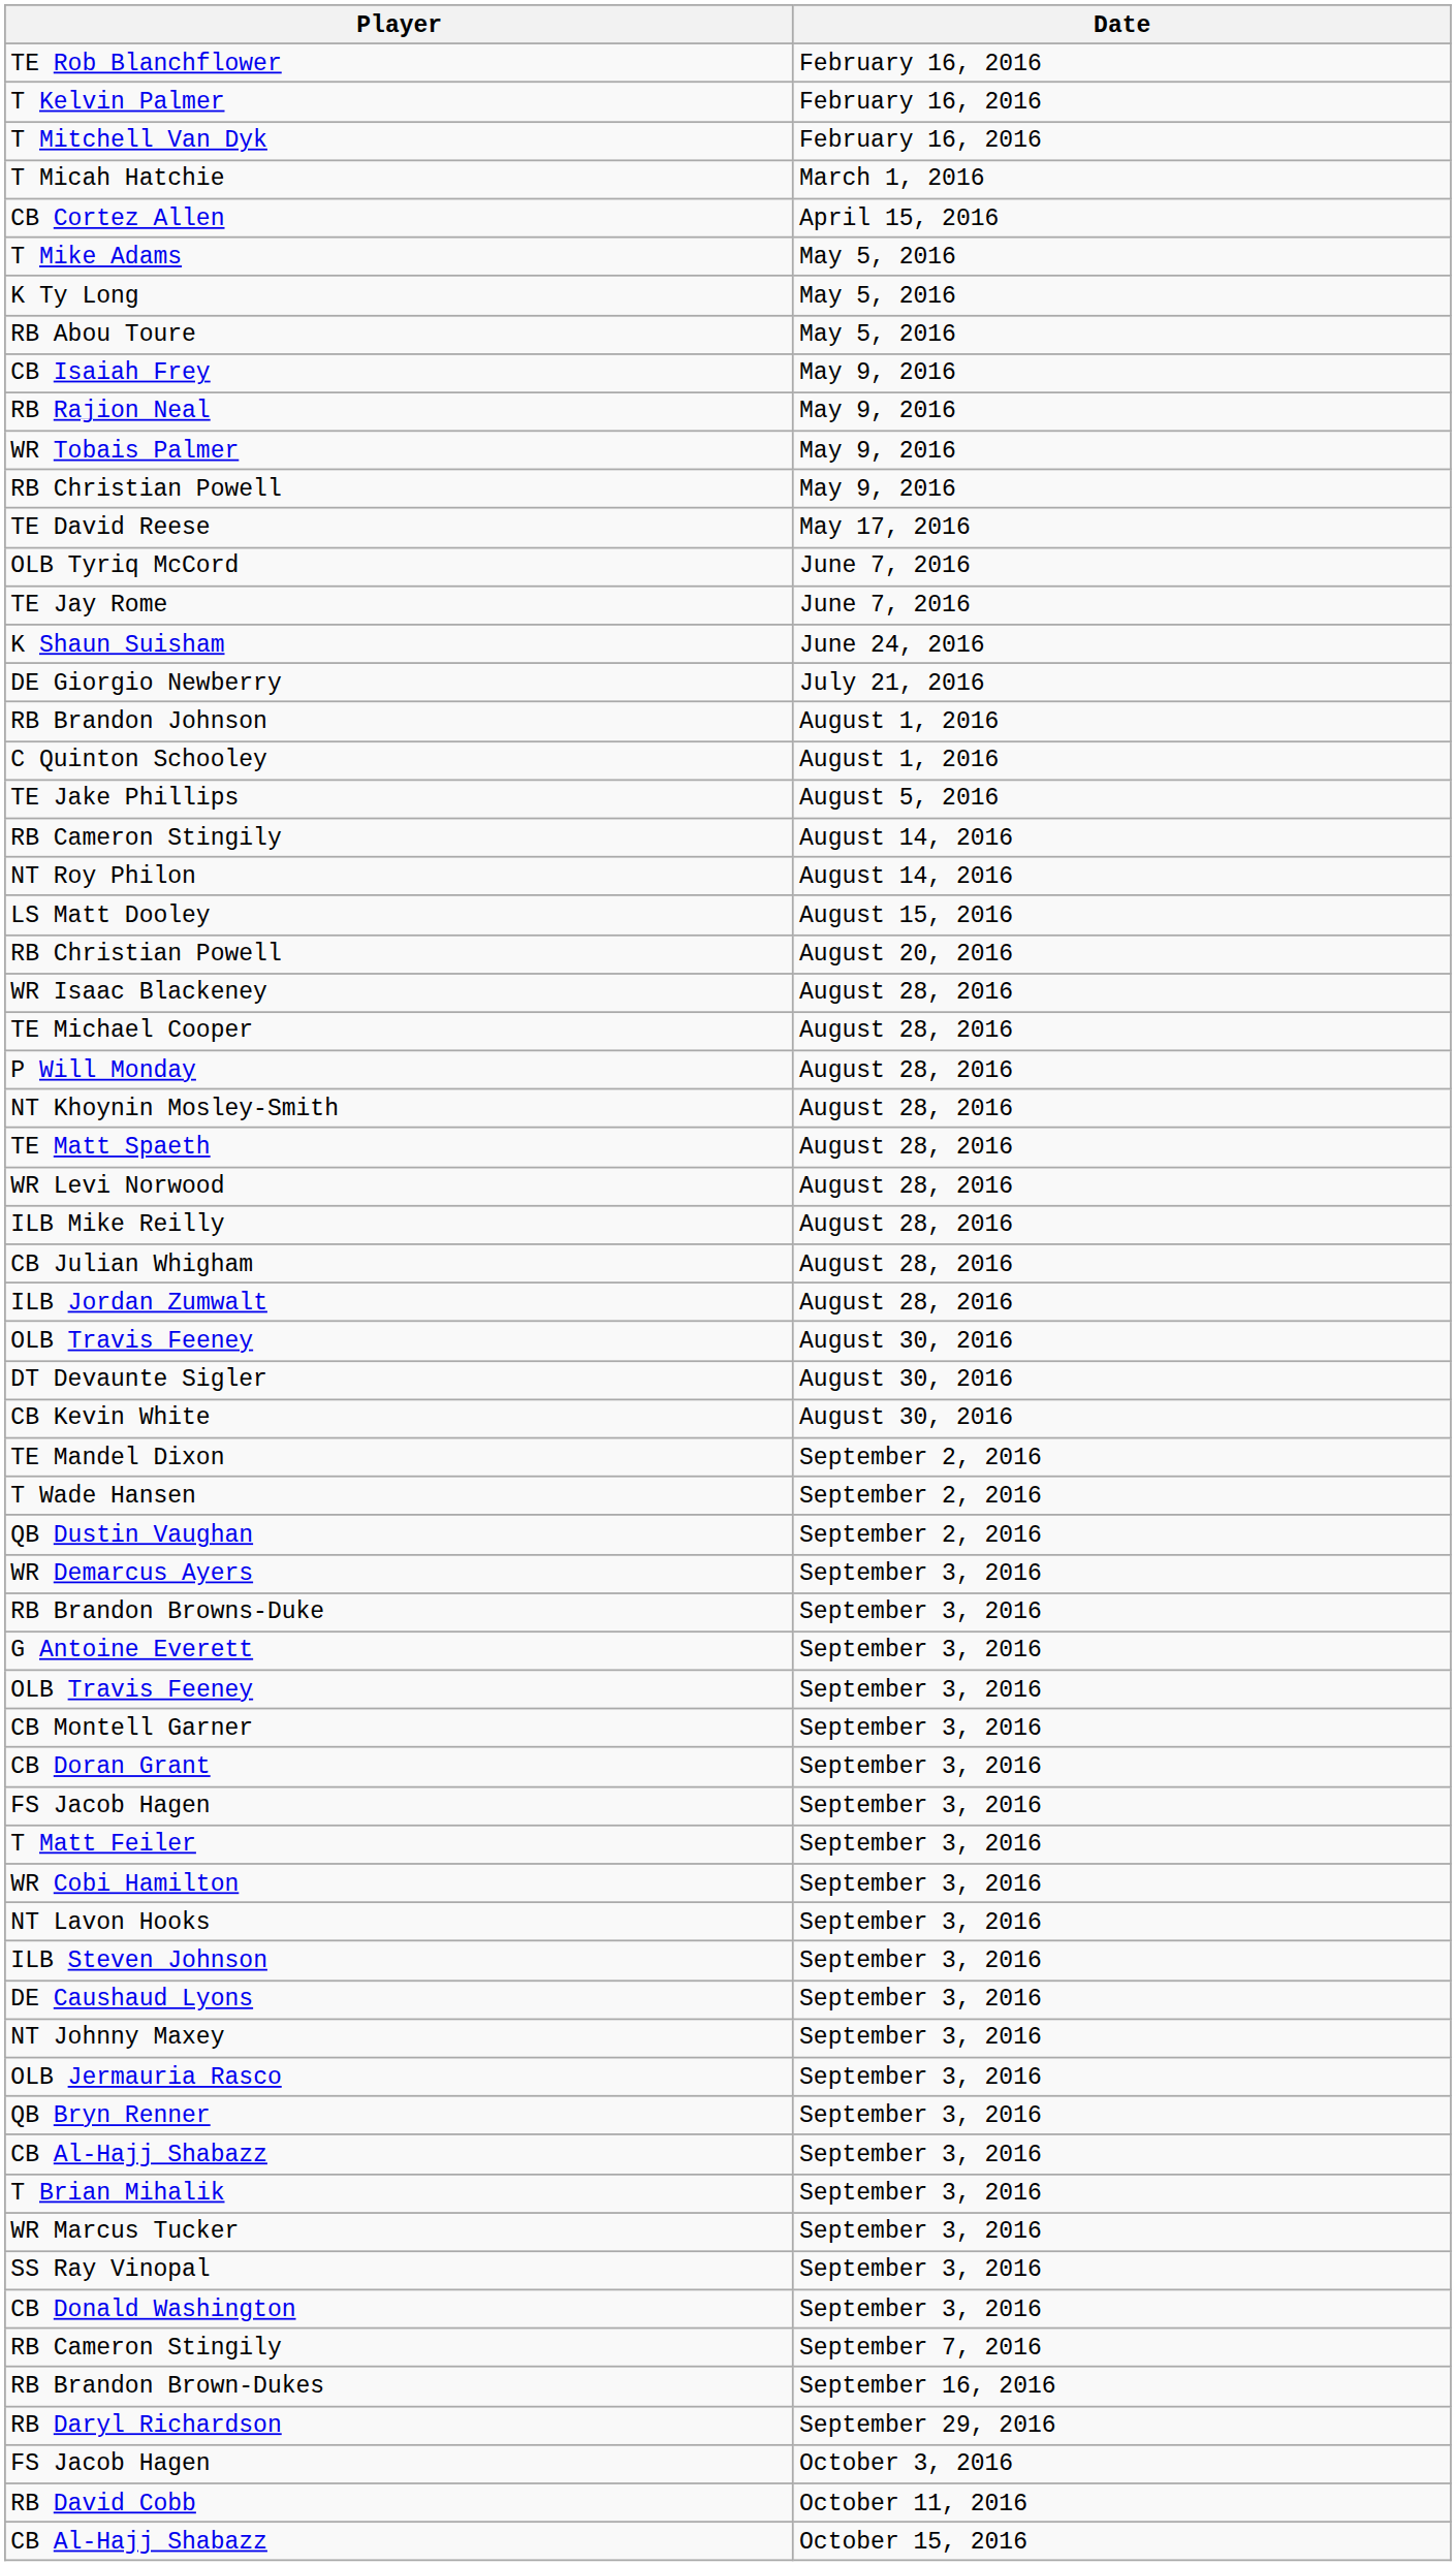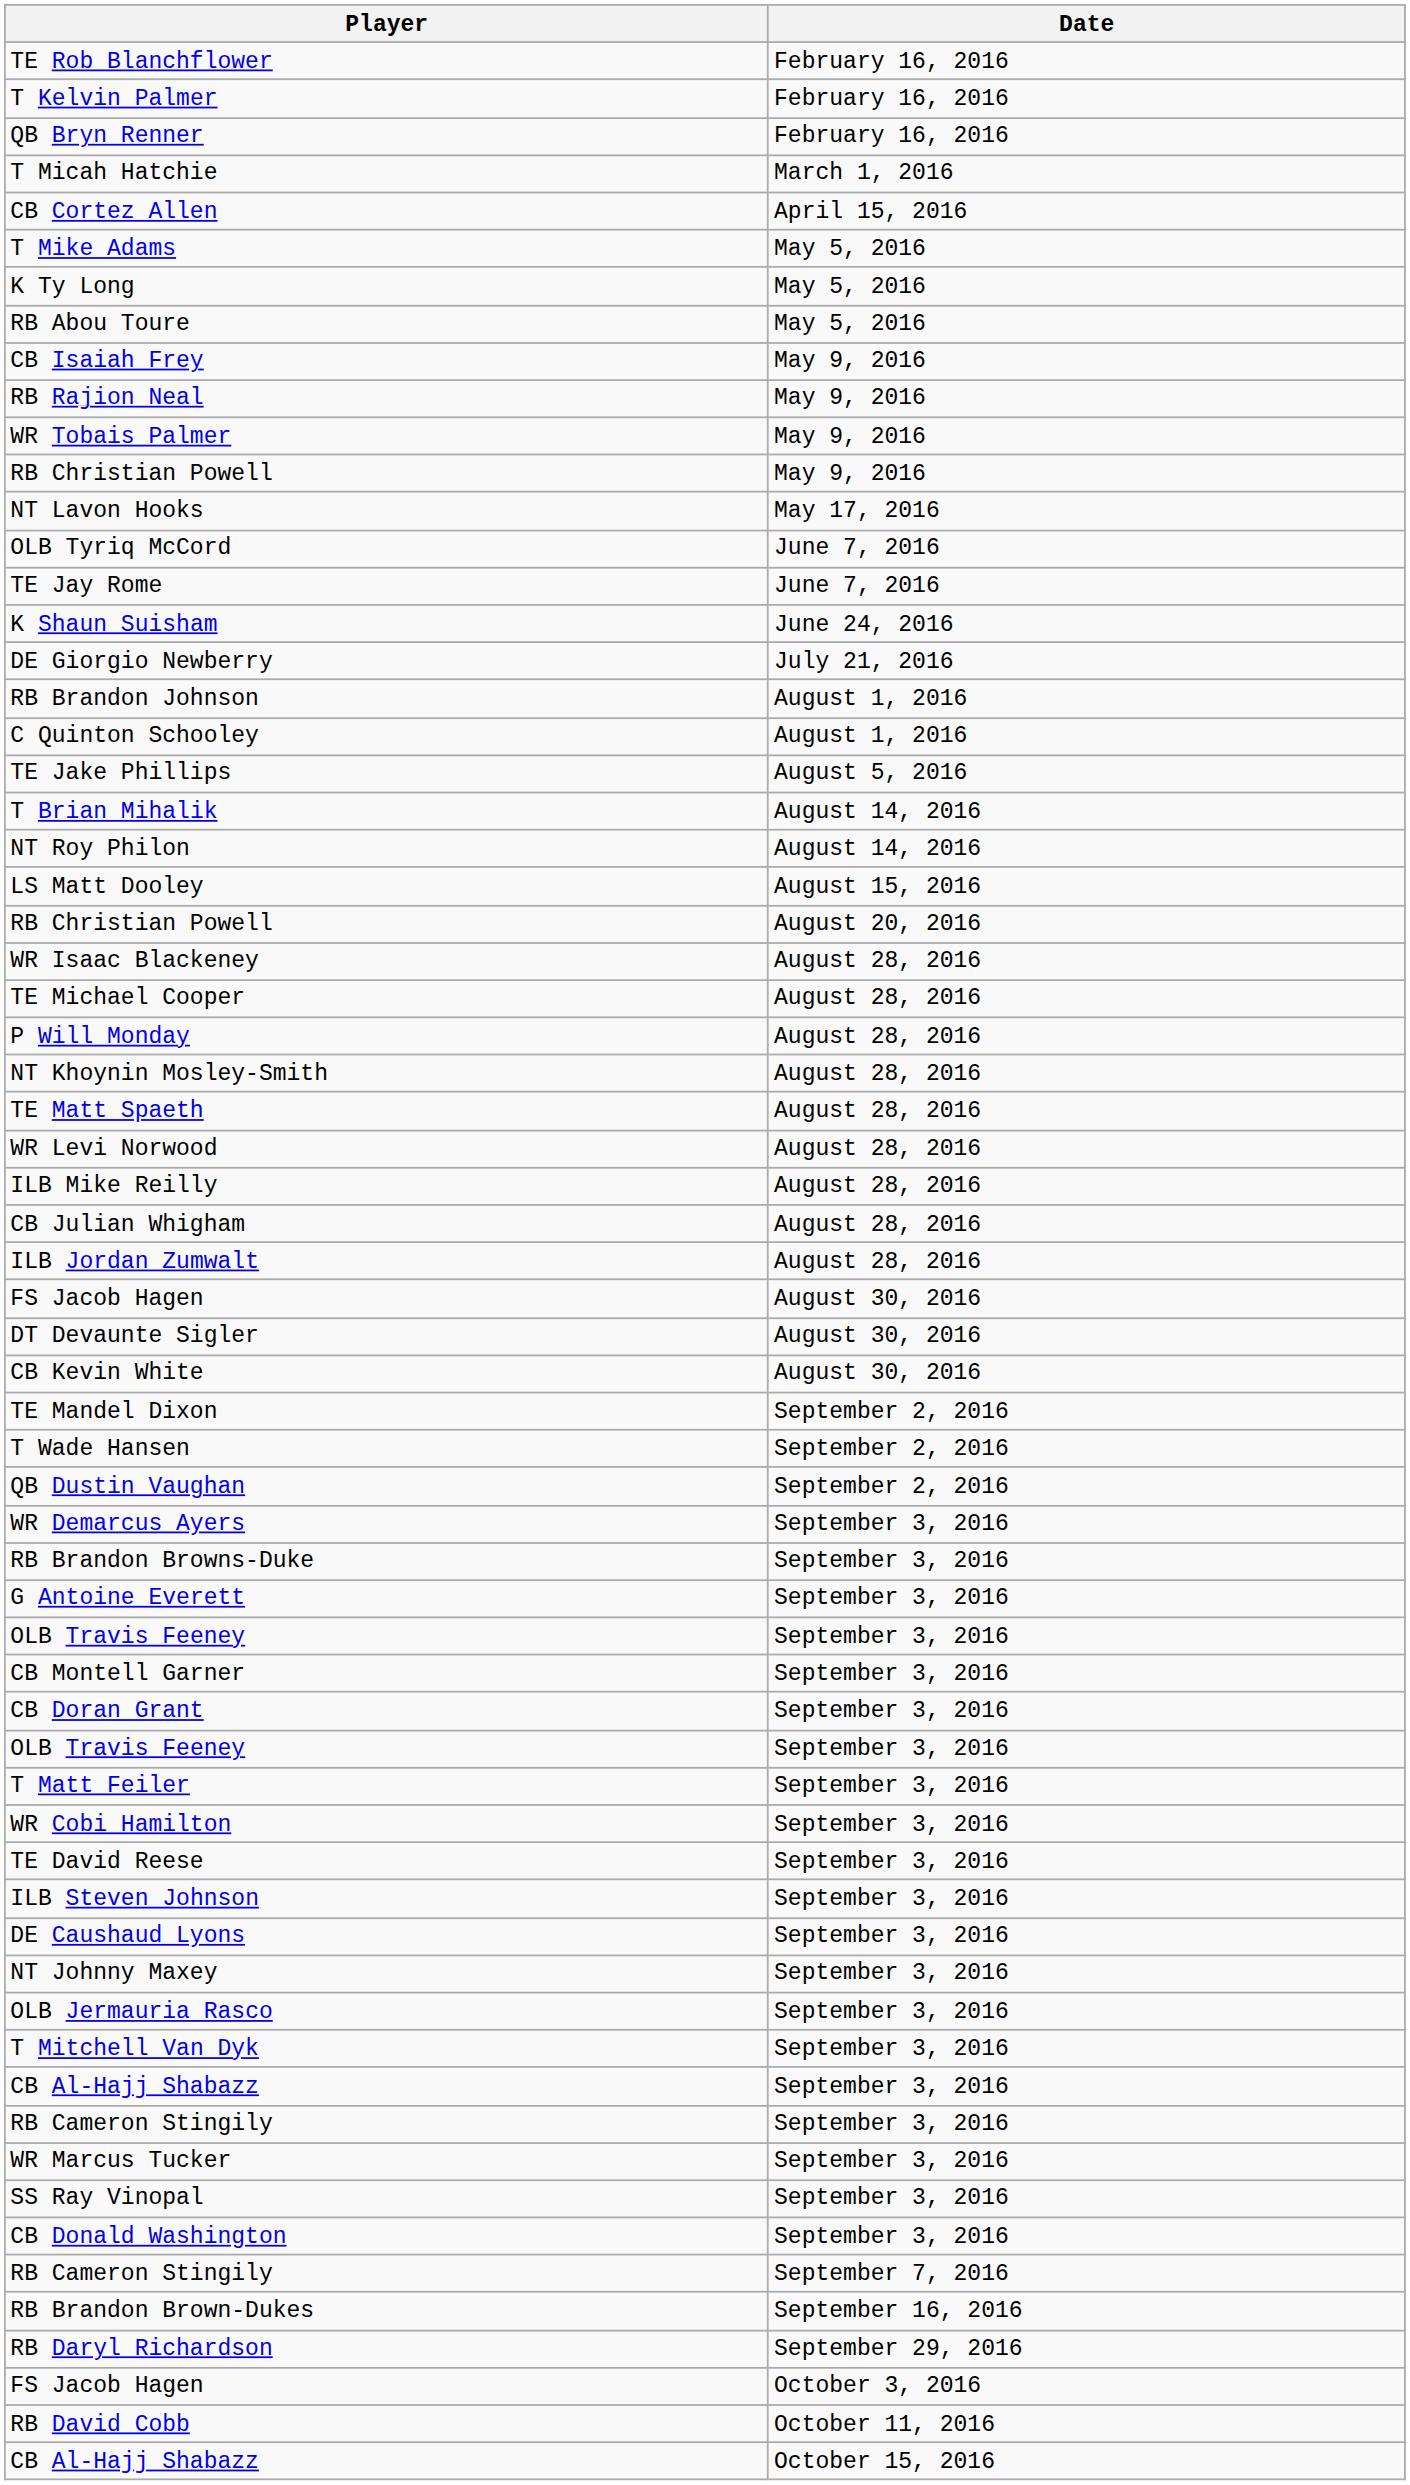row 4 | Player: T Mitchell Van Dyk -> QB Bryn Renner
row 14 | Player: TE David Reese -> NT Lavon Hooks
row 22 | Player: RB Cameron Stingily -> T Brian Mihalik
row 35 | Player: OLB Travis Feeney -> FS Jacob Hagen
row 47 | Player: FS Jacob Hagen -> OLB Travis Feeney
row 50 | Player: NT Lavon Hooks -> TE David Reese
row 55 | Player: QB Bryn Renner -> T Mitchell Van Dyk
row 57 | Player: T Brian Mihalik -> RB Cameron Stingily
